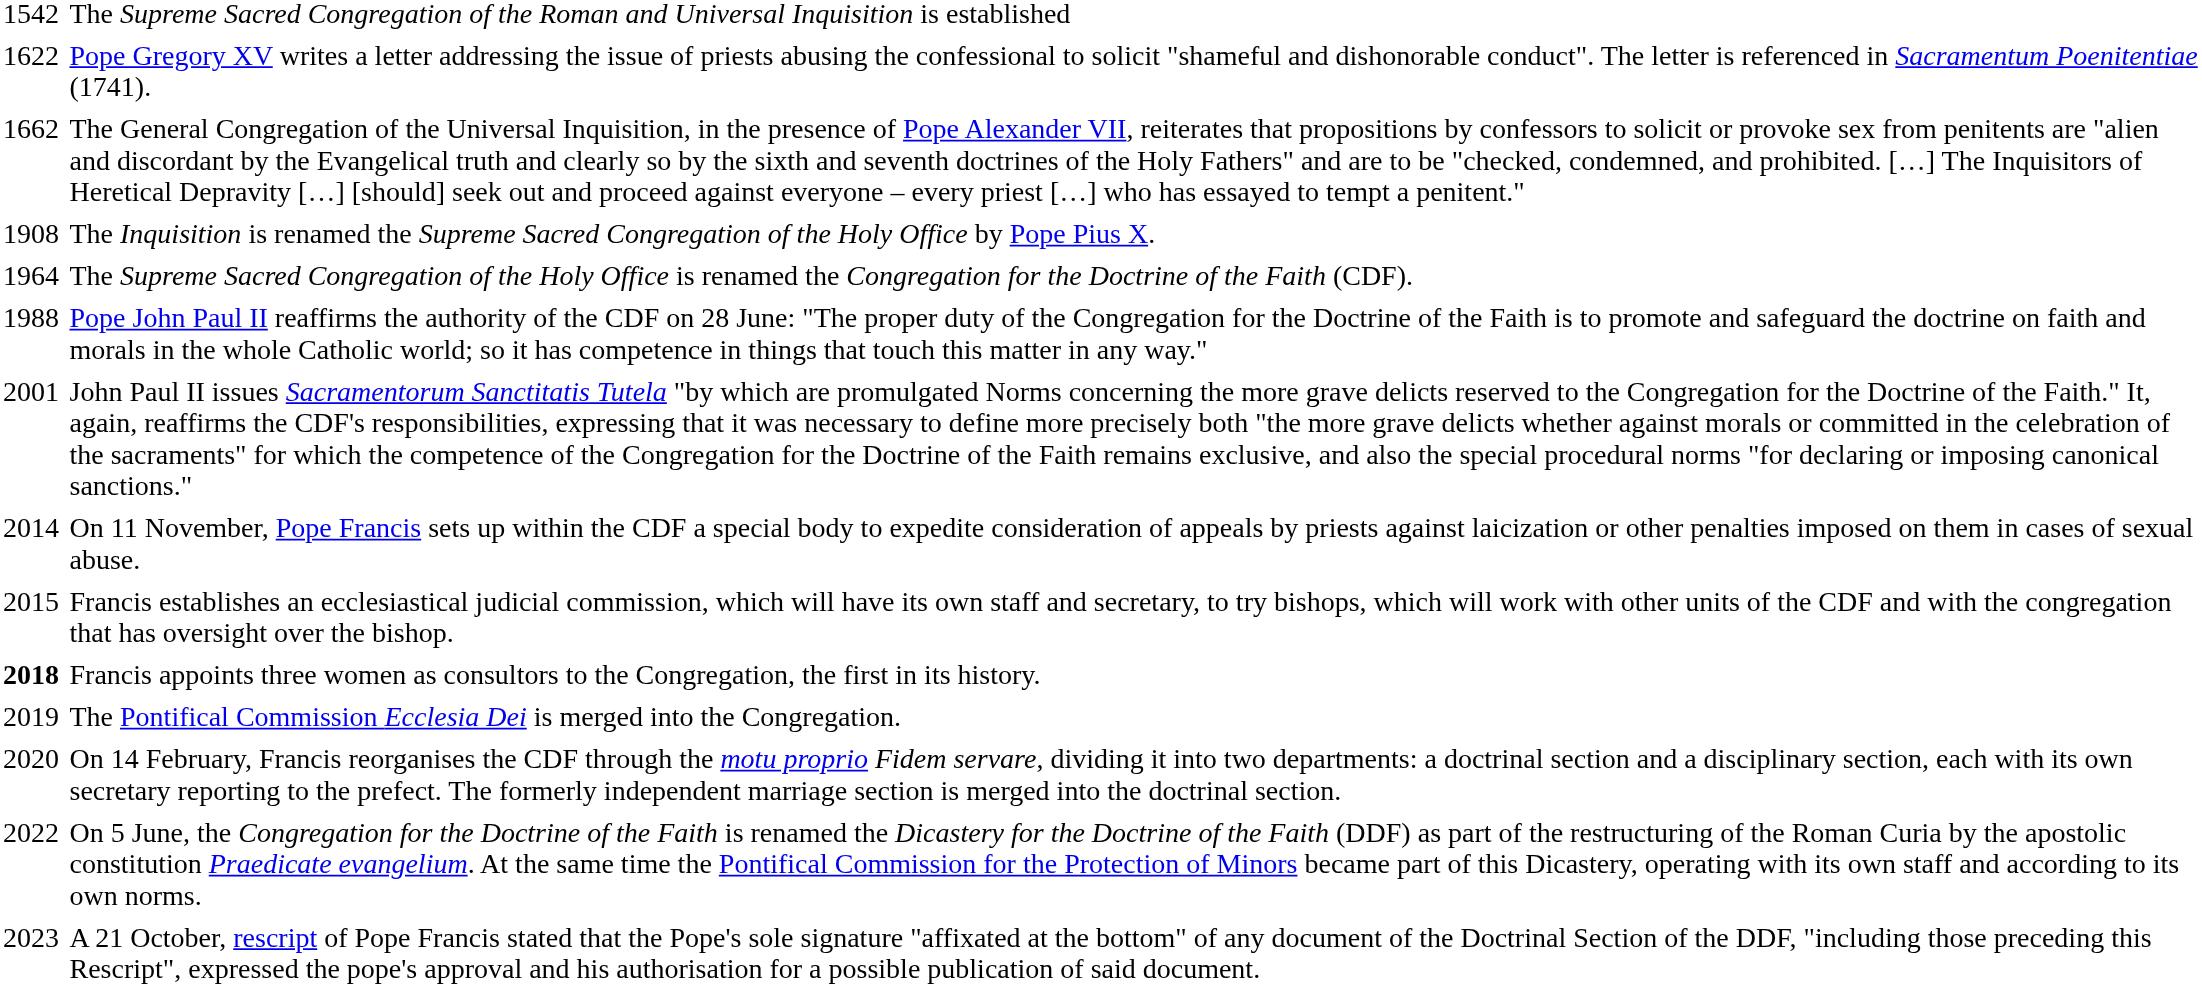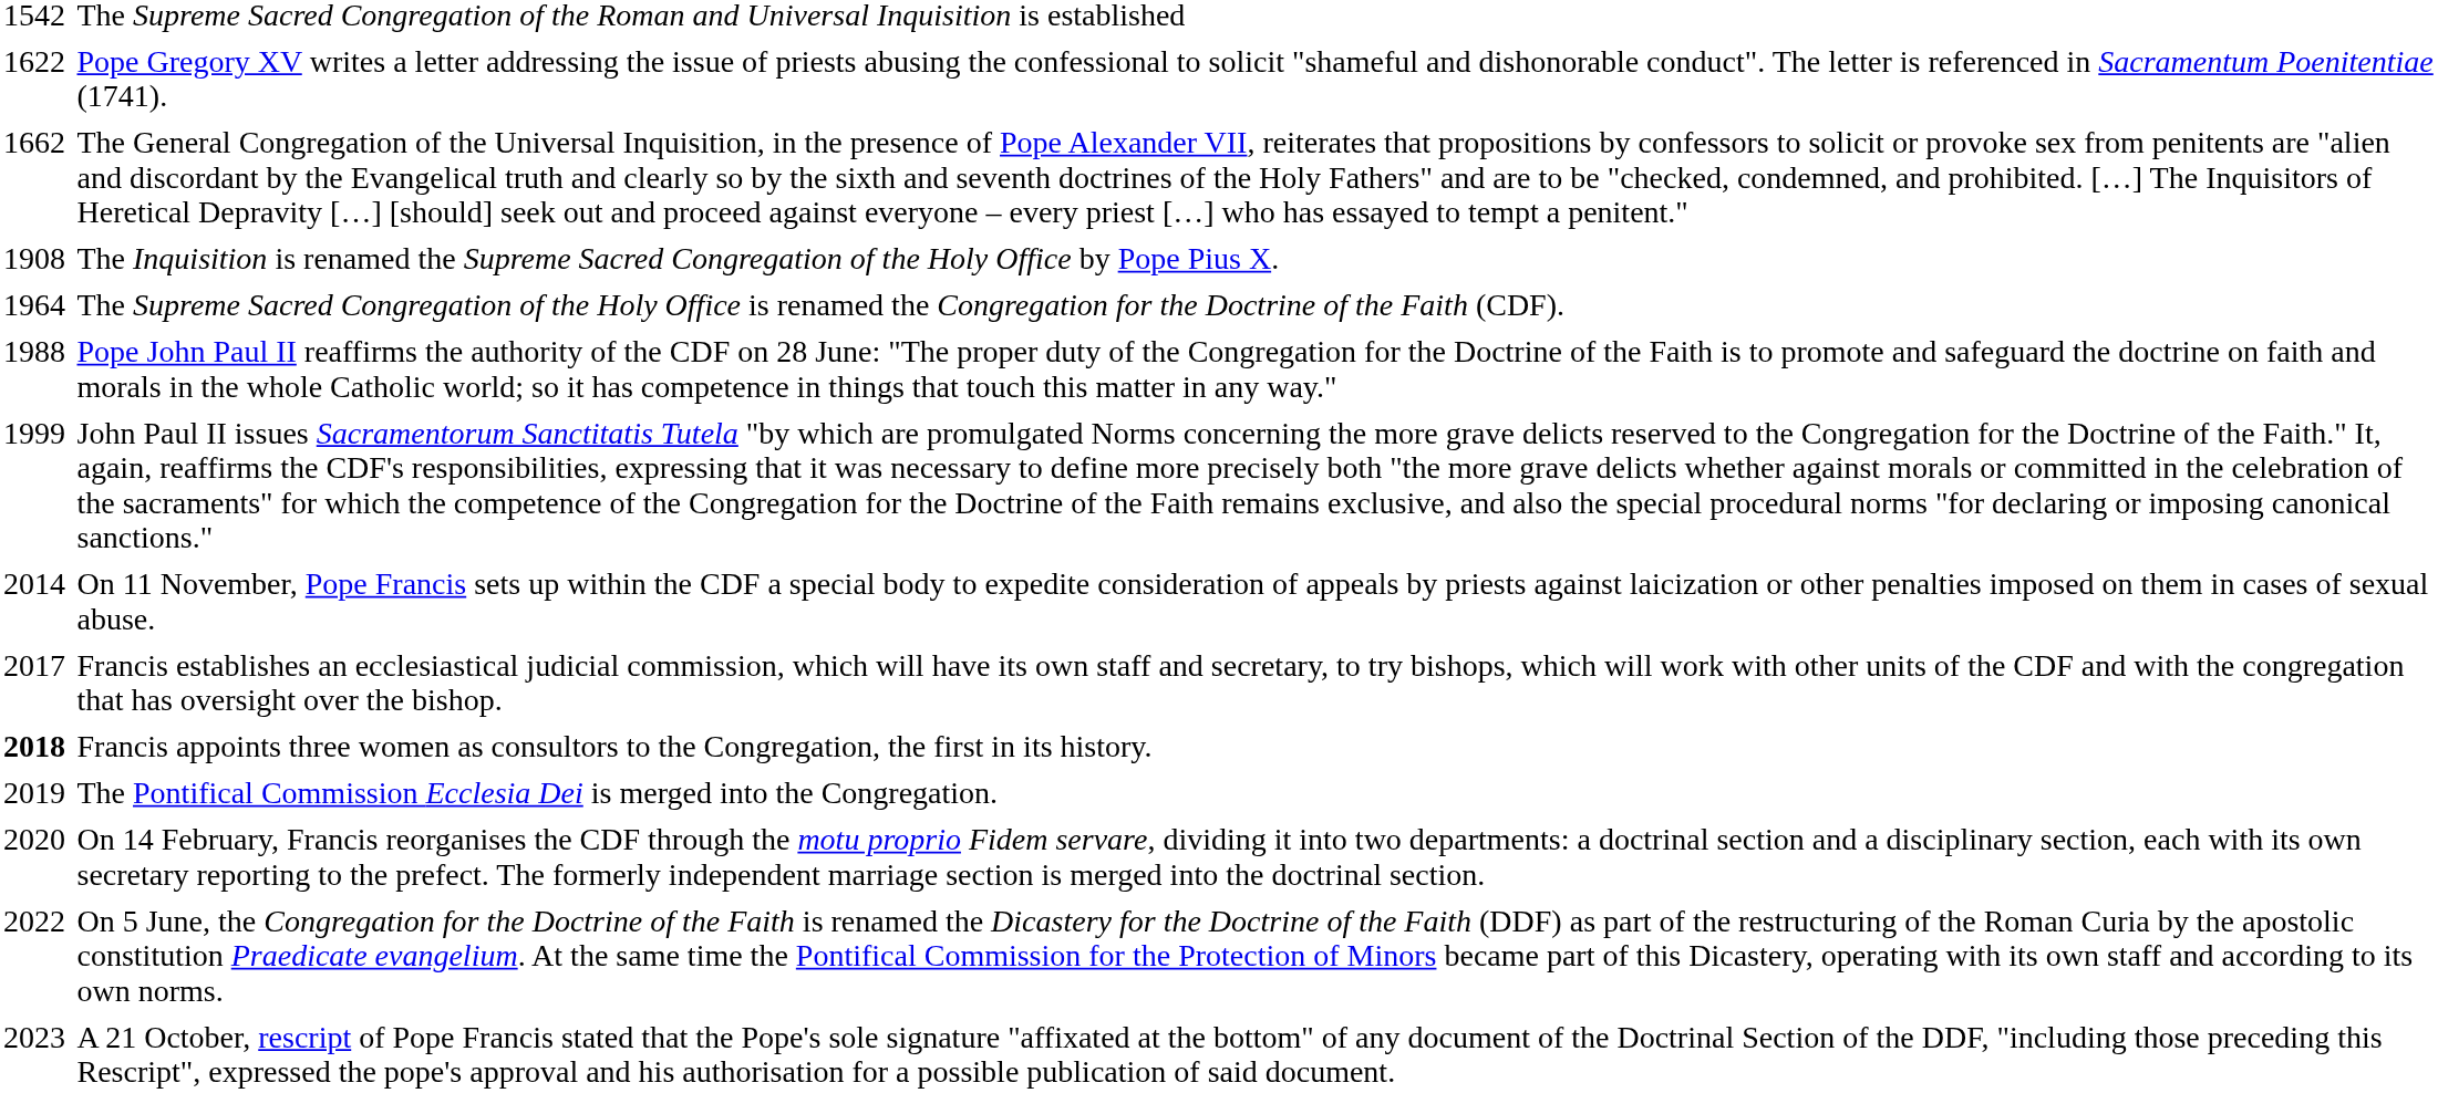row 7 | column 1: 2001 -> 1999
row 9 | column 1: 2015 -> 2017
